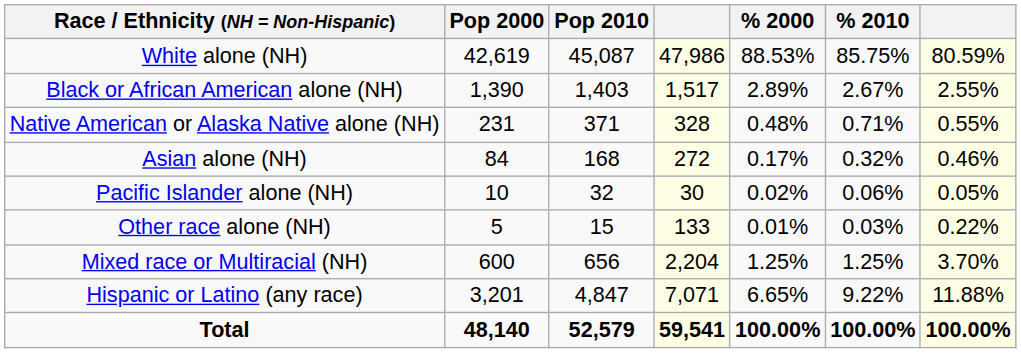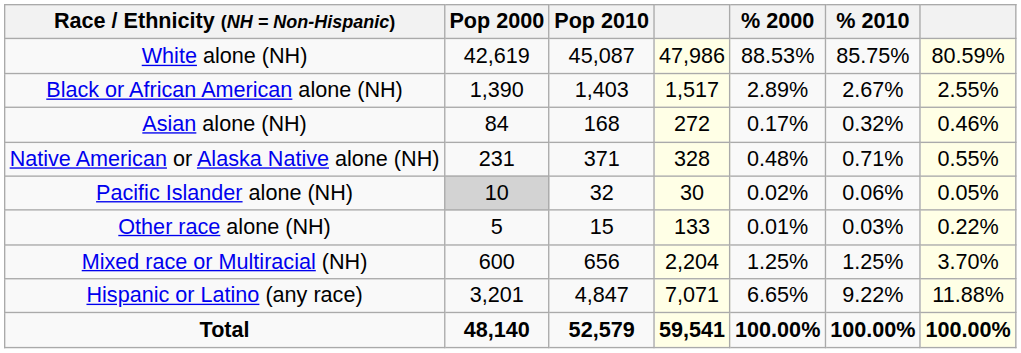rows swapped: Native American or Alaska Native alone (NH) <-> Asian alone (NH)
Pacific Islander alone (NH) | Pop 2000: no background -> lightgrey background
